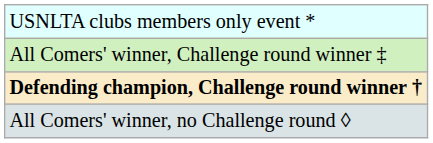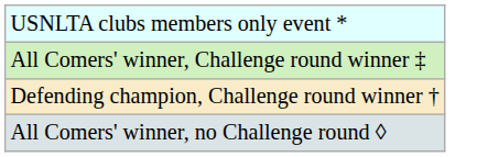row 3 | column 1: bold -> normal
